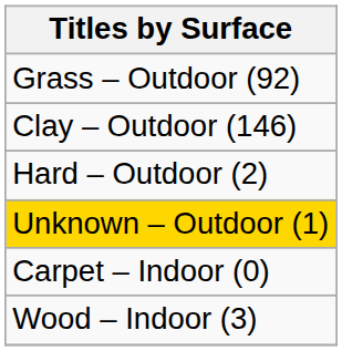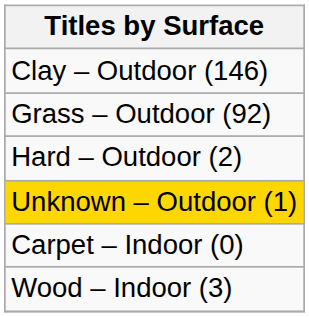row 2 | column 1: Grass – Outdoor (92) -> Clay – Outdoor (146)
row 3 | column 1: Clay – Outdoor (146) -> Grass – Outdoor (92)
